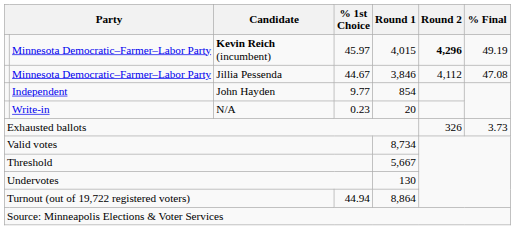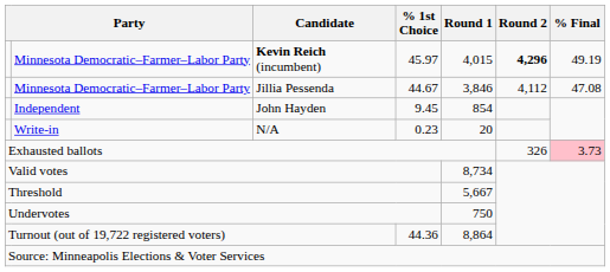John Hayden | % 1st Choice: 9.77 -> 9.45
Exhausted ballots | % Final: no background -> pink background
Undervotes | Round 1: 130 -> 750
Turnout (out of 19,722 registered voters) | % 1st Choice: 44.94 -> 44.36
